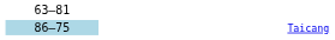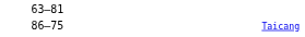Taicang | column 1: lightblue background -> no background
